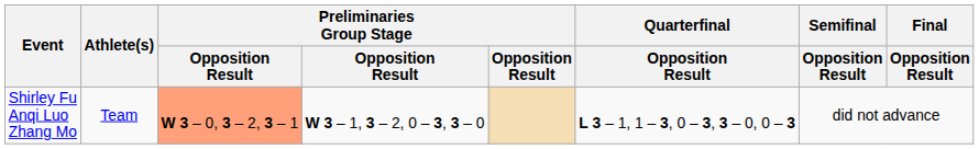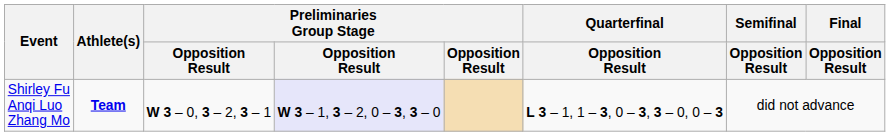Shirley Fu Anqi Luo Zhang Mo | Athlete(s): normal -> bold
Shirley Fu Anqi Luo Zhang Mo | column 3: lightsalmon background -> no background
Shirley Fu Anqi Luo Zhang Mo | column 4: no background -> lavender background
